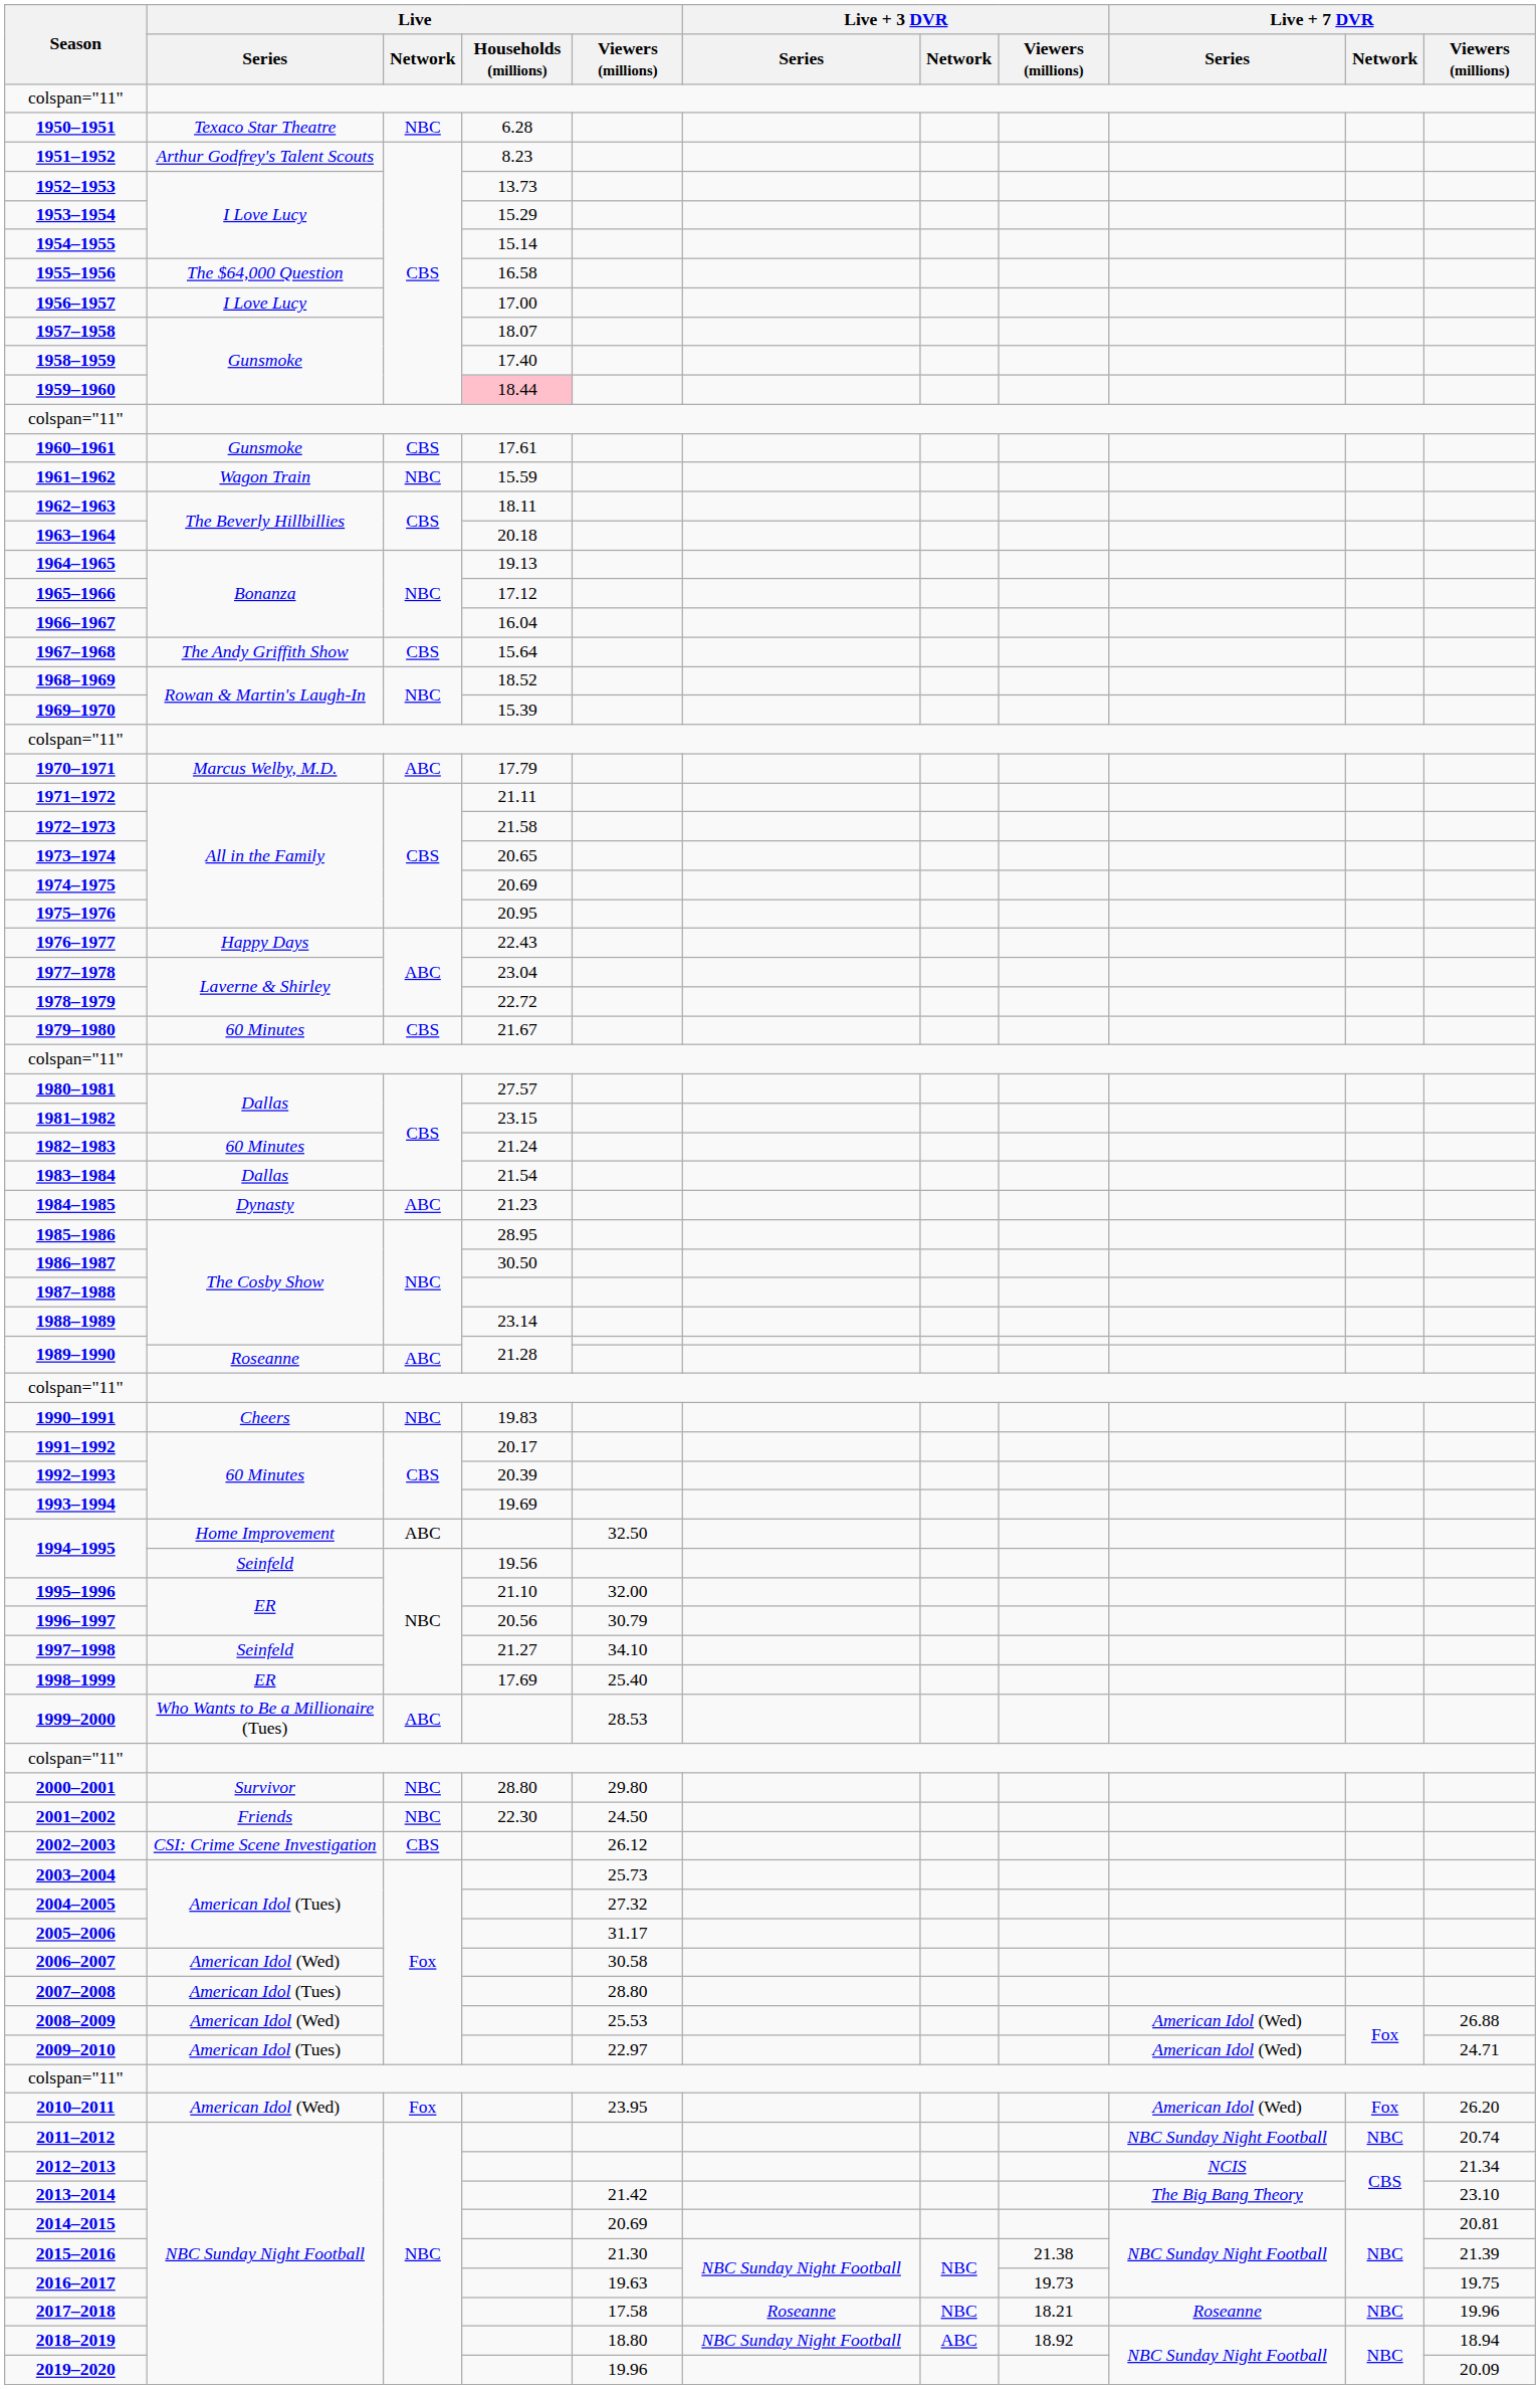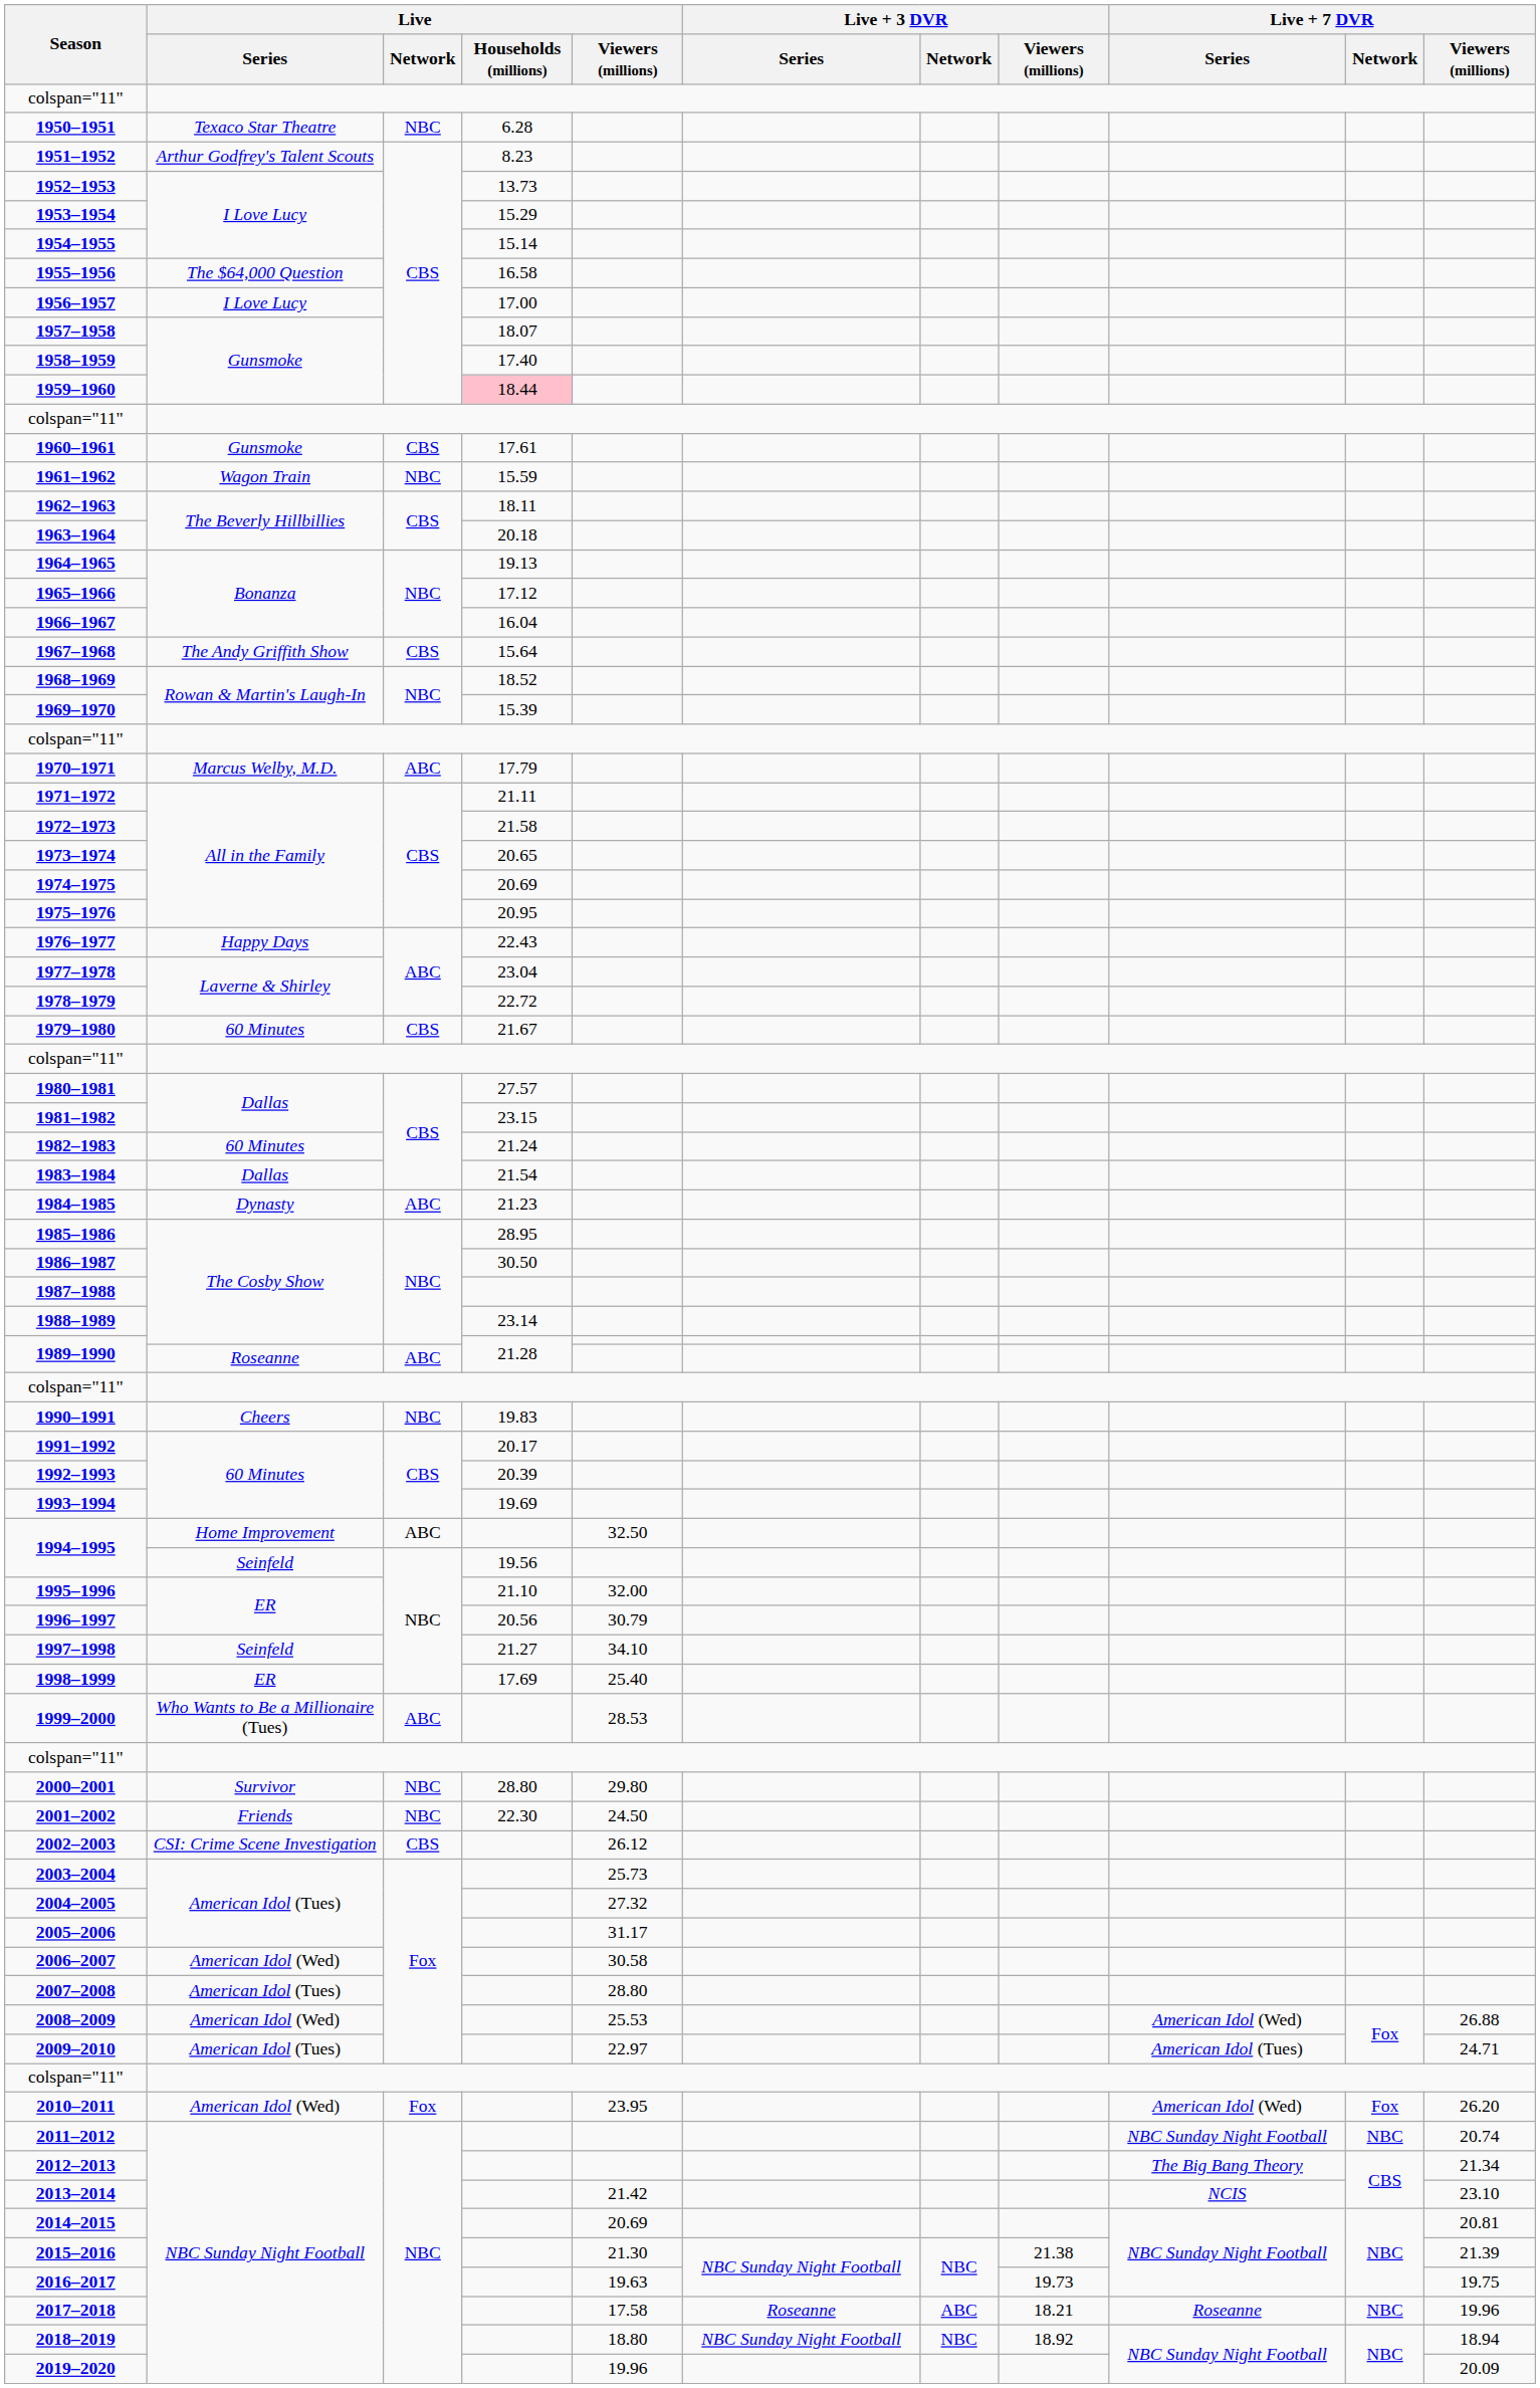2009–2010 | Live + 7 DVR / Series: American Idol (Wed) -> American Idol (Tues)
2012–2013 | Live + 7 DVR / Series: NCIS -> The Big Bang Theory
2013–2014 | Live + 7 DVR / Series: The Big Bang Theory -> NCIS
2017–2018 | Live + 3 DVR / Network: NBC -> ABC
2018–2019 | Live + 3 DVR / Network: ABC -> NBC
